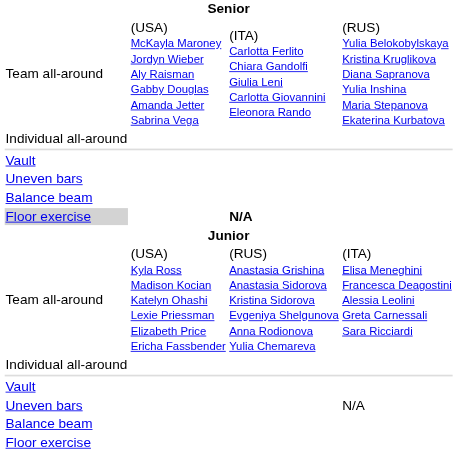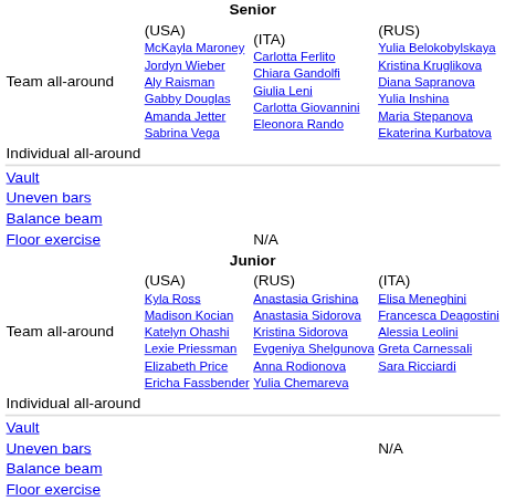Floor exercise / N/A | column 1: lightgrey background -> no background
Floor exercise / N/A | column 3: bold -> normal
